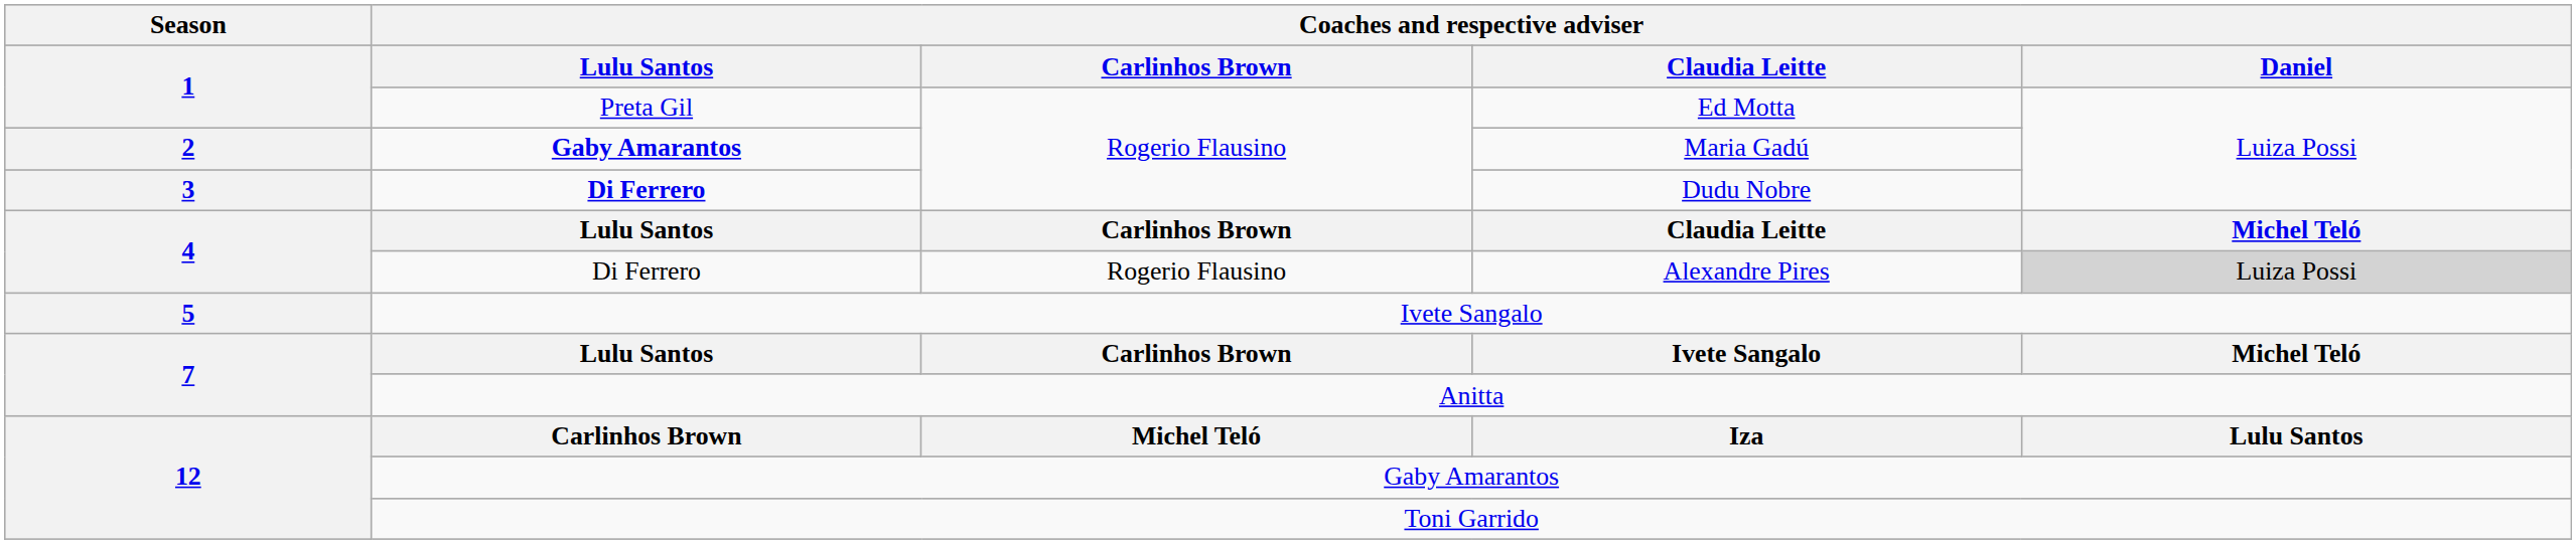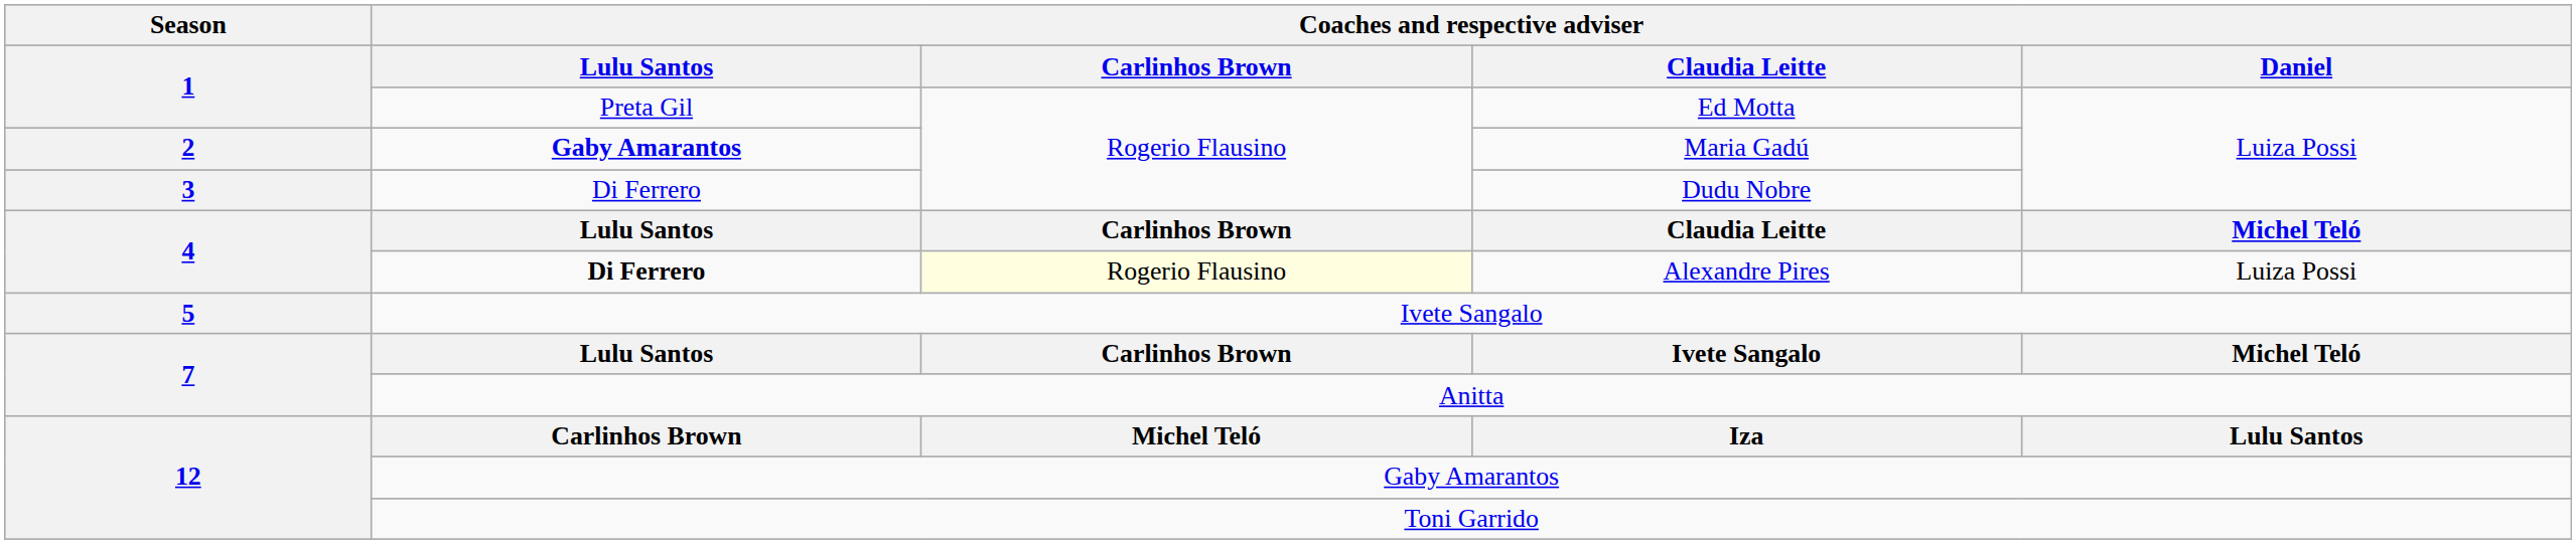Dudu Nobre | Coaches and respective adviser / Lulu Santos: bold -> normal
Alexandre Pires | Coaches and respective adviser / Lulu Santos: normal -> bold
Alexandre Pires | Coaches and respective adviser / Carlinhos Brown: no background -> lightyellow background
Alexandre Pires | Coaches and respective adviser / Daniel: lightgrey background -> no background
